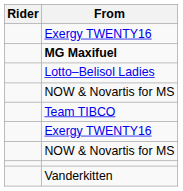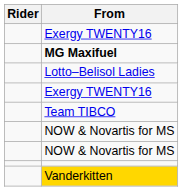row 5 | From: NOW & Novartis for MS -> Exergy TWENTY16
row 7 | From: Exergy TWENTY16 -> NOW & Novartis for MS
row 10 | From: no background -> gold background
